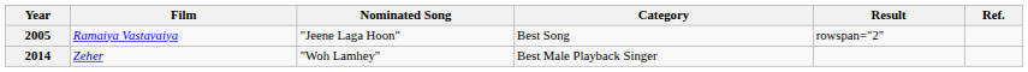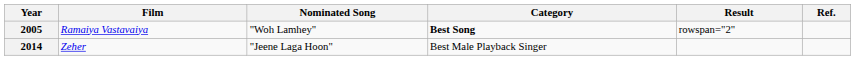2005 | Nominated Song: "Jeene Laga Hoon" -> "Woh Lamhey"
2005 | Category: normal -> bold
2014 | Nominated Song: "Woh Lamhey" -> "Jeene Laga Hoon"
